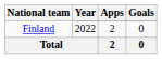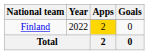2022 | Apps: no background -> gold background
